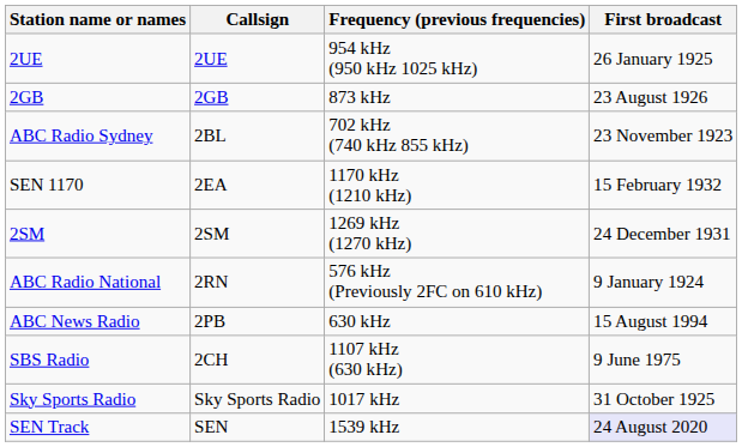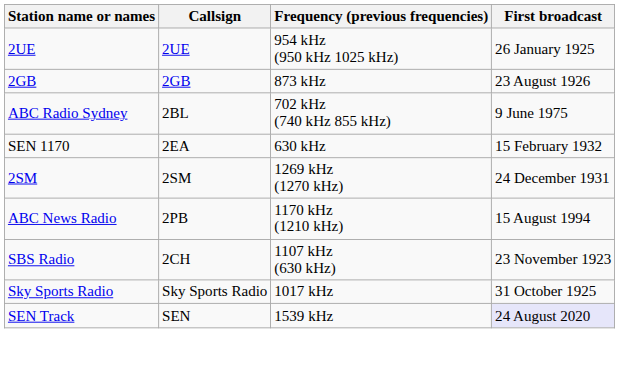ABC Radio Sydney | First broadcast: 23 November 1923 -> 9 June 1975
SEN 1170 | Frequency (previous frequencies): 1170 kHz (1210 kHz) -> 630 kHz
- row: ABC Radio National | 2RN | 576 kHz (Previously 2FC on 610 kHz) | 9 January 1924
ABC News Radio | Frequency (previous frequencies): 630 kHz -> 1170 kHz (1210 kHz)
SBS Radio | First broadcast: 9 June 1975 -> 23 November 1923
